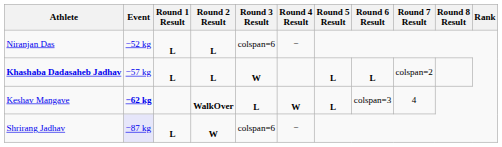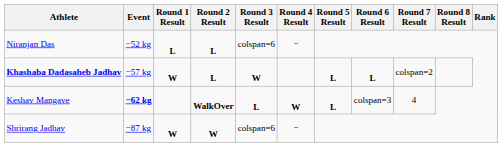Khashaba Dadasaheb Jadhav | Round 1 Result: L -> W
Shrirang Jadhav | Event: lavender background -> no background
Shrirang Jadhav | Round 1 Result: L -> W
